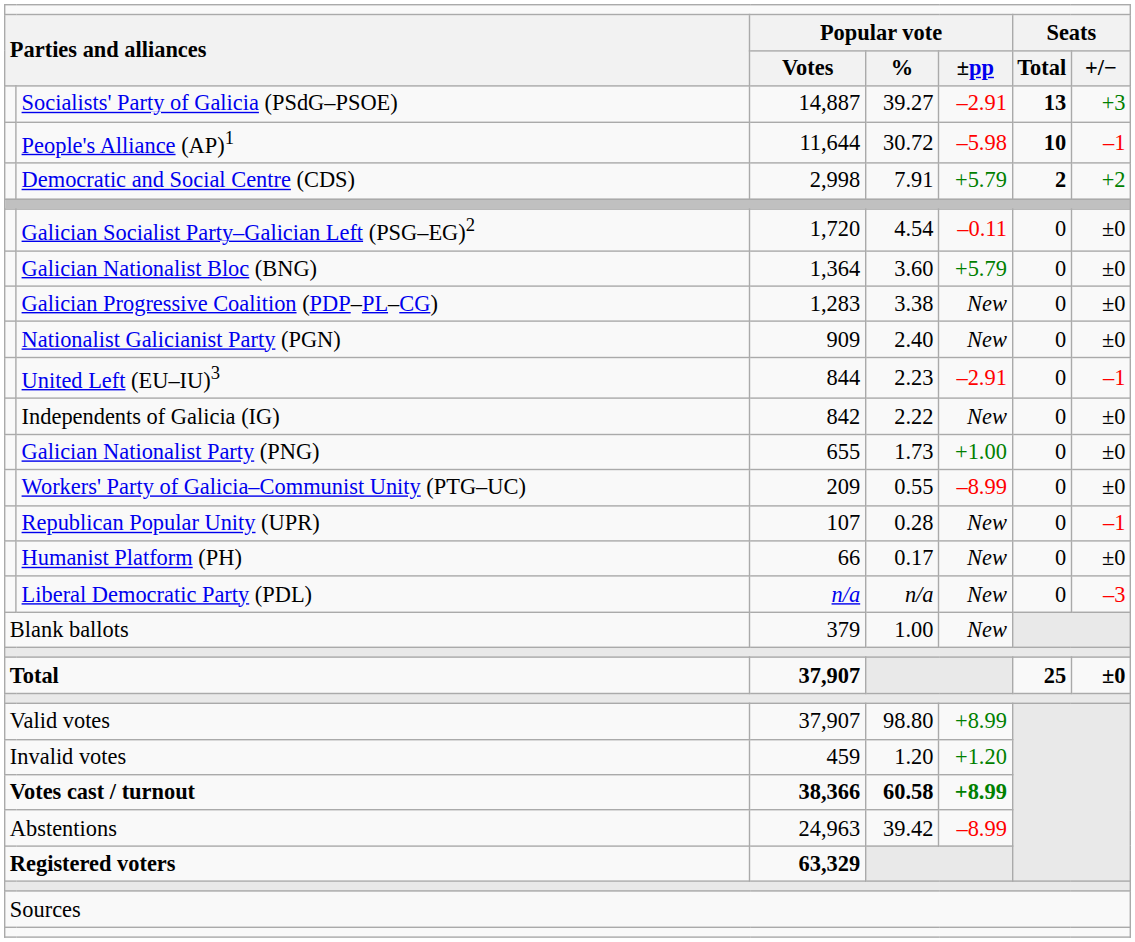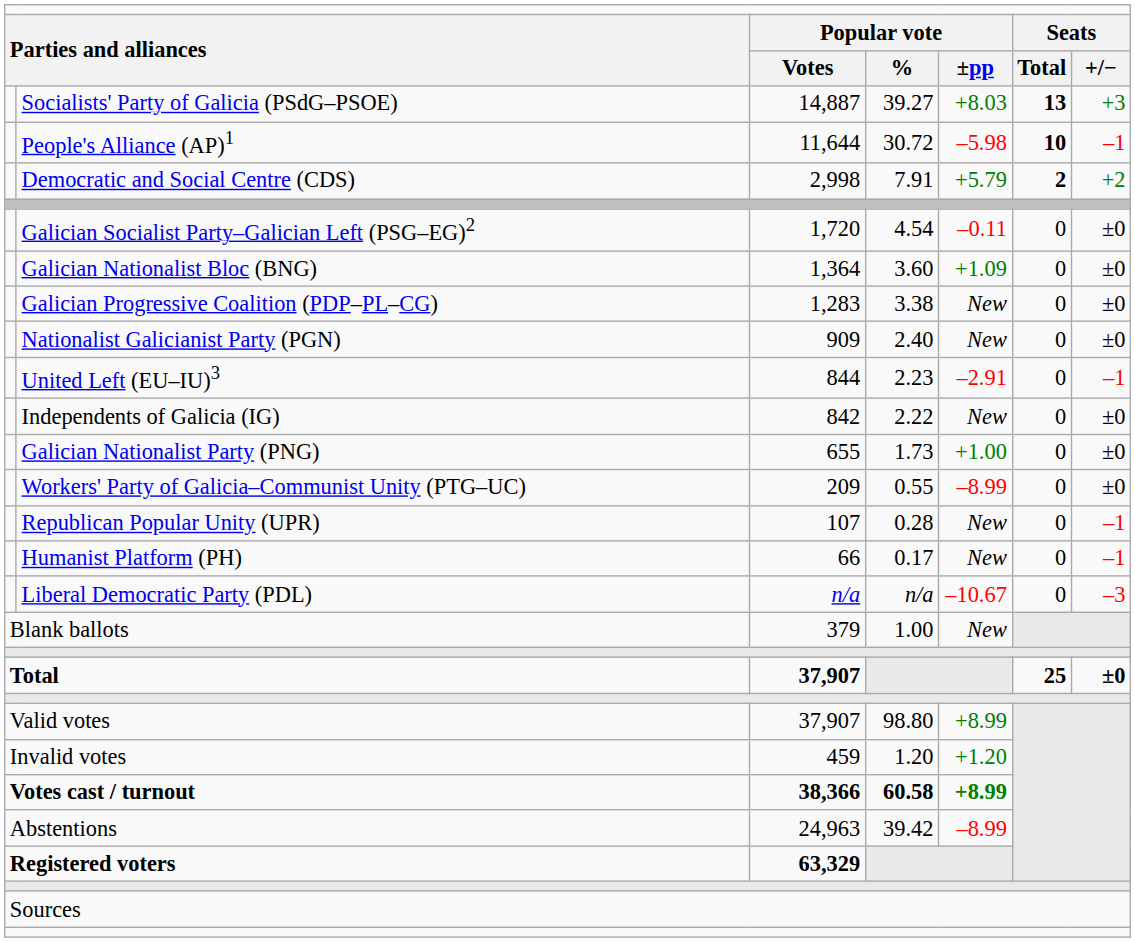Socialists' Party of Galicia (PSdG–PSOE) | column 5: –2.91 -> +8.03
Galician Nationalist Bloc (BNG) | column 5: +5.79 -> +1.09
Humanist Platform (PH) | column 7: ±0 -> –1
Liberal Democratic Party (PDL) | column 5: New -> –10.67
